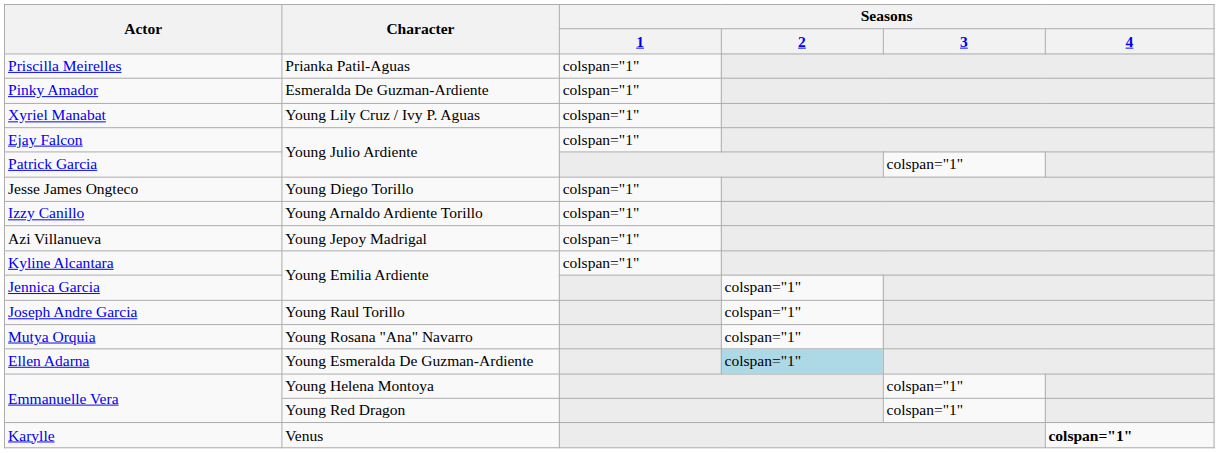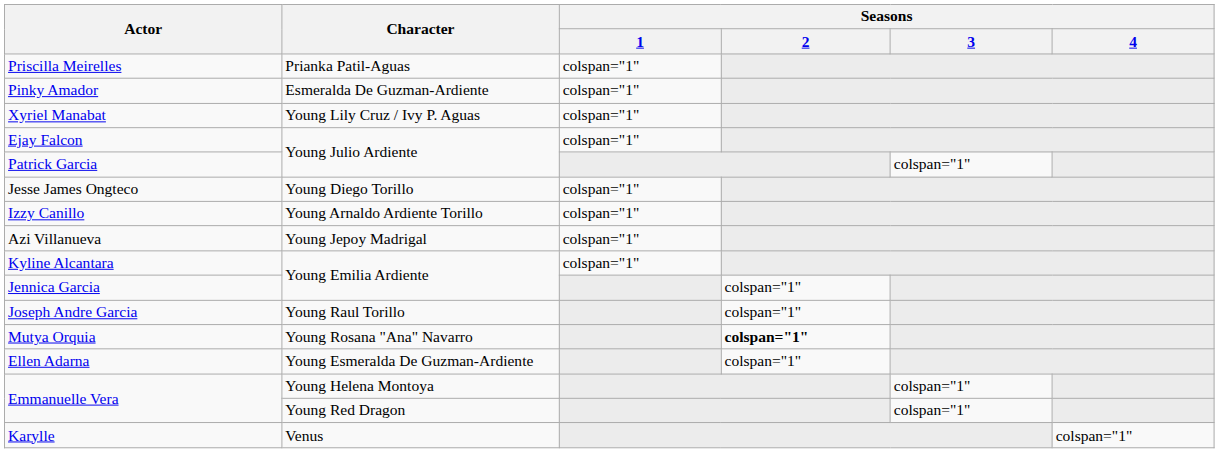Mutya Orquia | Seasons / 2: normal -> bold
Ellen Adarna | Seasons / 2: lightblue background -> no background
Karylle | Seasons / 4: bold -> normal
